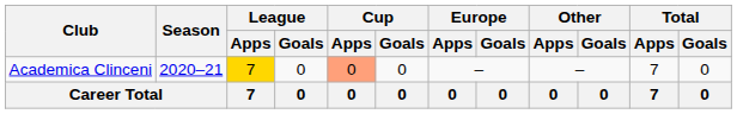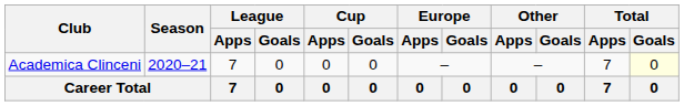Academica Clinceni | League / Apps: gold background -> no background
Academica Clinceni | Cup / Apps: lightsalmon background -> no background
Academica Clinceni | Total / Goals: no background -> lightyellow background
